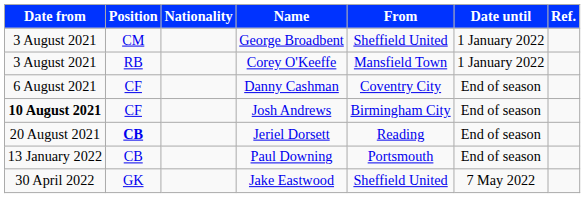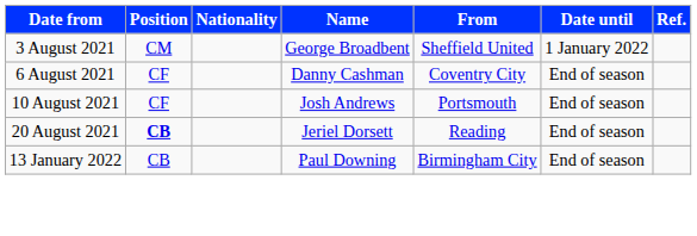- row: 3 August 2021 | RB | Corey O'Keeffe | Mansfield Town | 1 January 2022
Josh Andrews | Date from: bold -> normal
Josh Andrews | From: Birmingham City -> Portsmouth
Paul Downing | From: Portsmouth -> Birmingham City
- row: 30 April 2022 | GK | Jake Eastwood | Sheffield United | 7 May 2022
